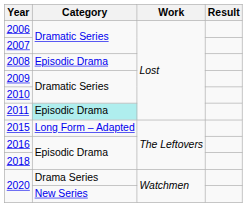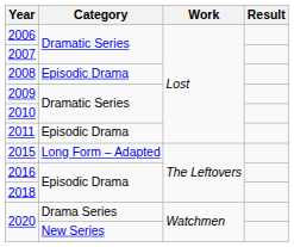2011 | Category: paleturquoise background -> no background
